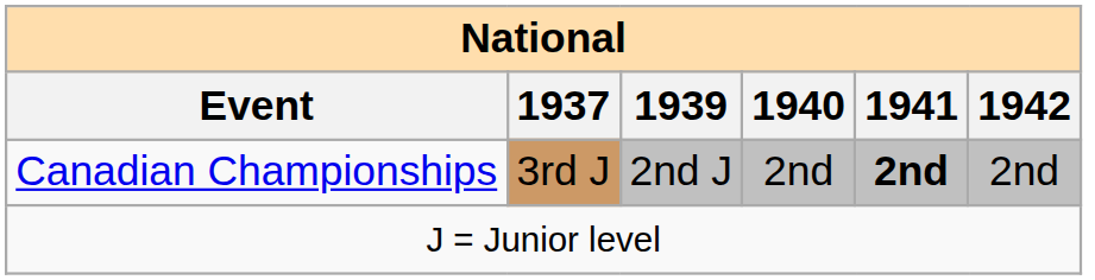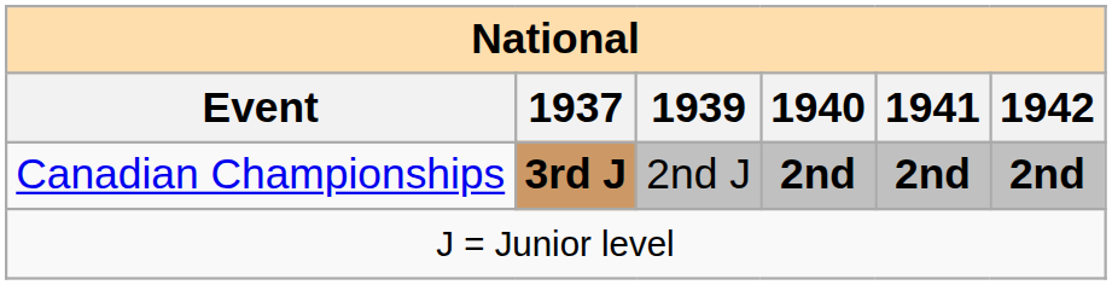Canadian Championships | 1937: normal -> bold
Canadian Championships | 1940: normal -> bold
Canadian Championships | 1942: normal -> bold
